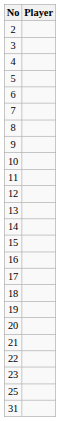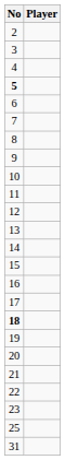5 | No: normal -> bold
18 | No: normal -> bold
